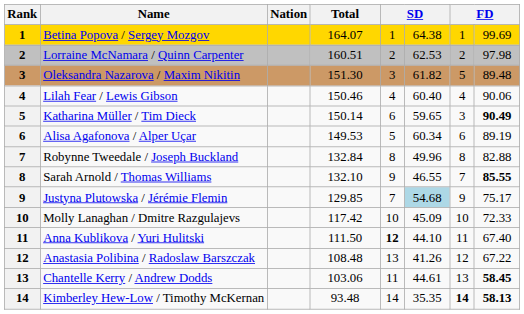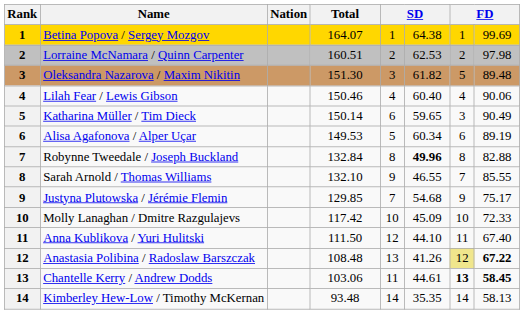Katharina Müller / Tim Dieck | column 8: bold -> normal
Robynne Tweedale / Joseph Buckland | column 6: normal -> bold
Sarah Arnold / Thomas Williams | column 8: bold -> normal
Justyna Plutowska / Jérémie Flemin | column 6: lightblue background -> no background
Anna Kublikova / Yuri Hulitski | column 5: bold -> normal
Anastasia Polibina / Radoslaw Barszczak | column 7: no background -> khaki background
Anastasia Polibina / Radoslaw Barszczak | column 8: normal -> bold
Chantelle Kerry / Andrew Dodds | column 7: normal -> bold
Kimberley Hew-Low / Timothy McKernan | column 7: bold -> normal
Kimberley Hew-Low / Timothy McKernan | column 8: bold -> normal
